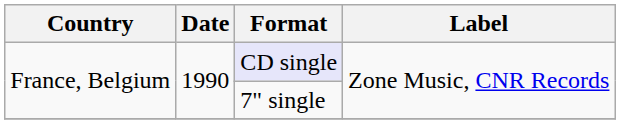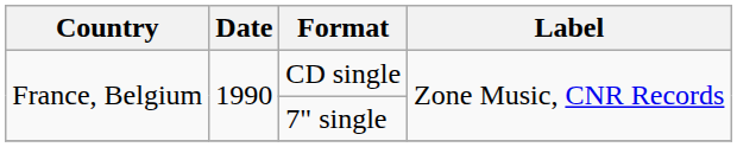CD single | Format: lavender background -> no background
